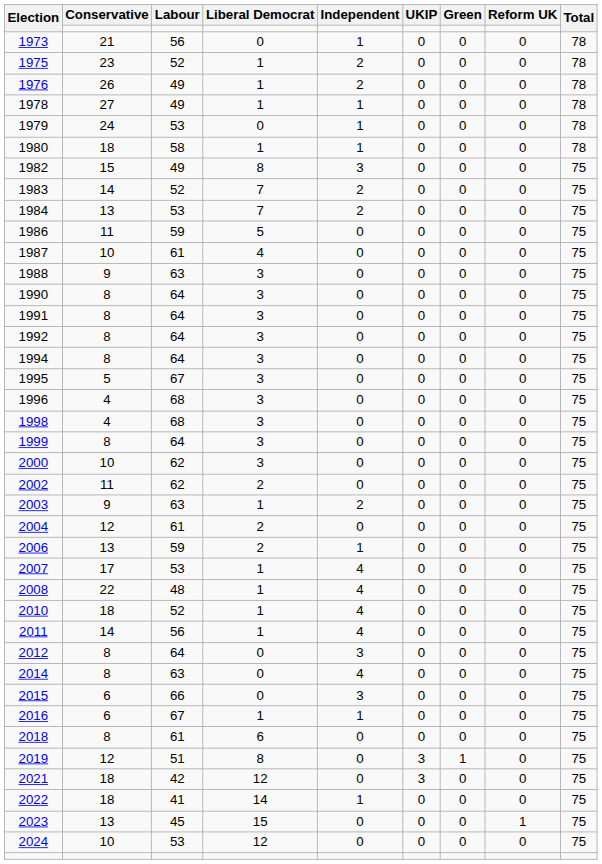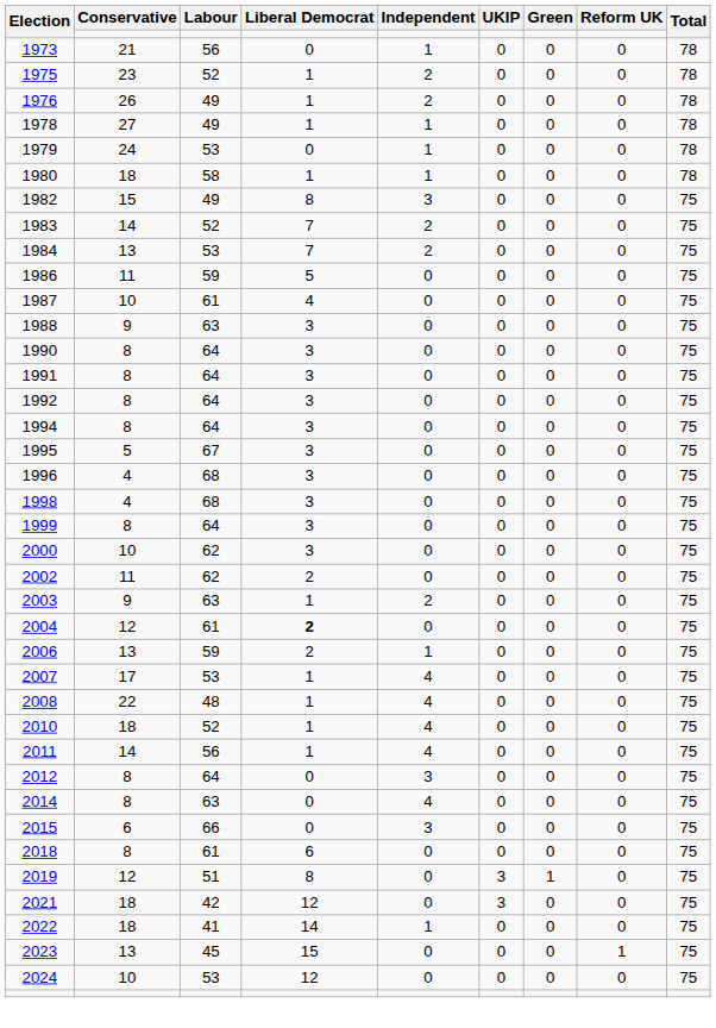2004 | Liberal Democrat: normal -> bold
- row: 2016 | 6 | 67 | 1 | 1 | 0 | 0 | 0 | 75
